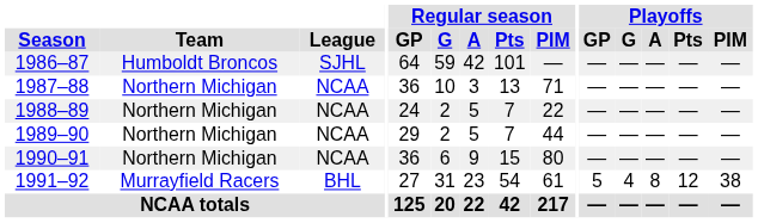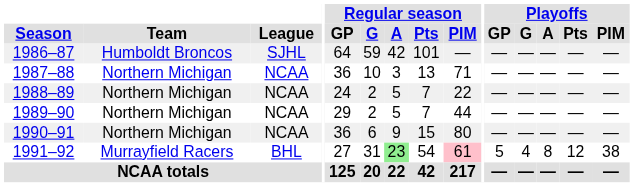1991–92 | Regular season / A: no background -> lightgreen background
1991–92 | Regular season / PIM: no background -> pink background
